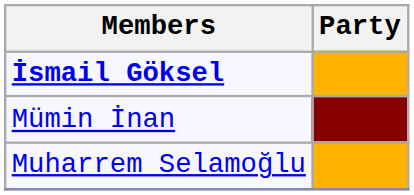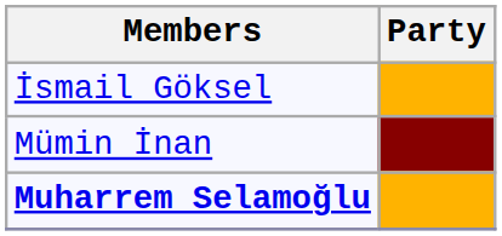İsmail Göksel | Members: bold -> normal
Muharrem Selamoğlu | Members: normal -> bold
